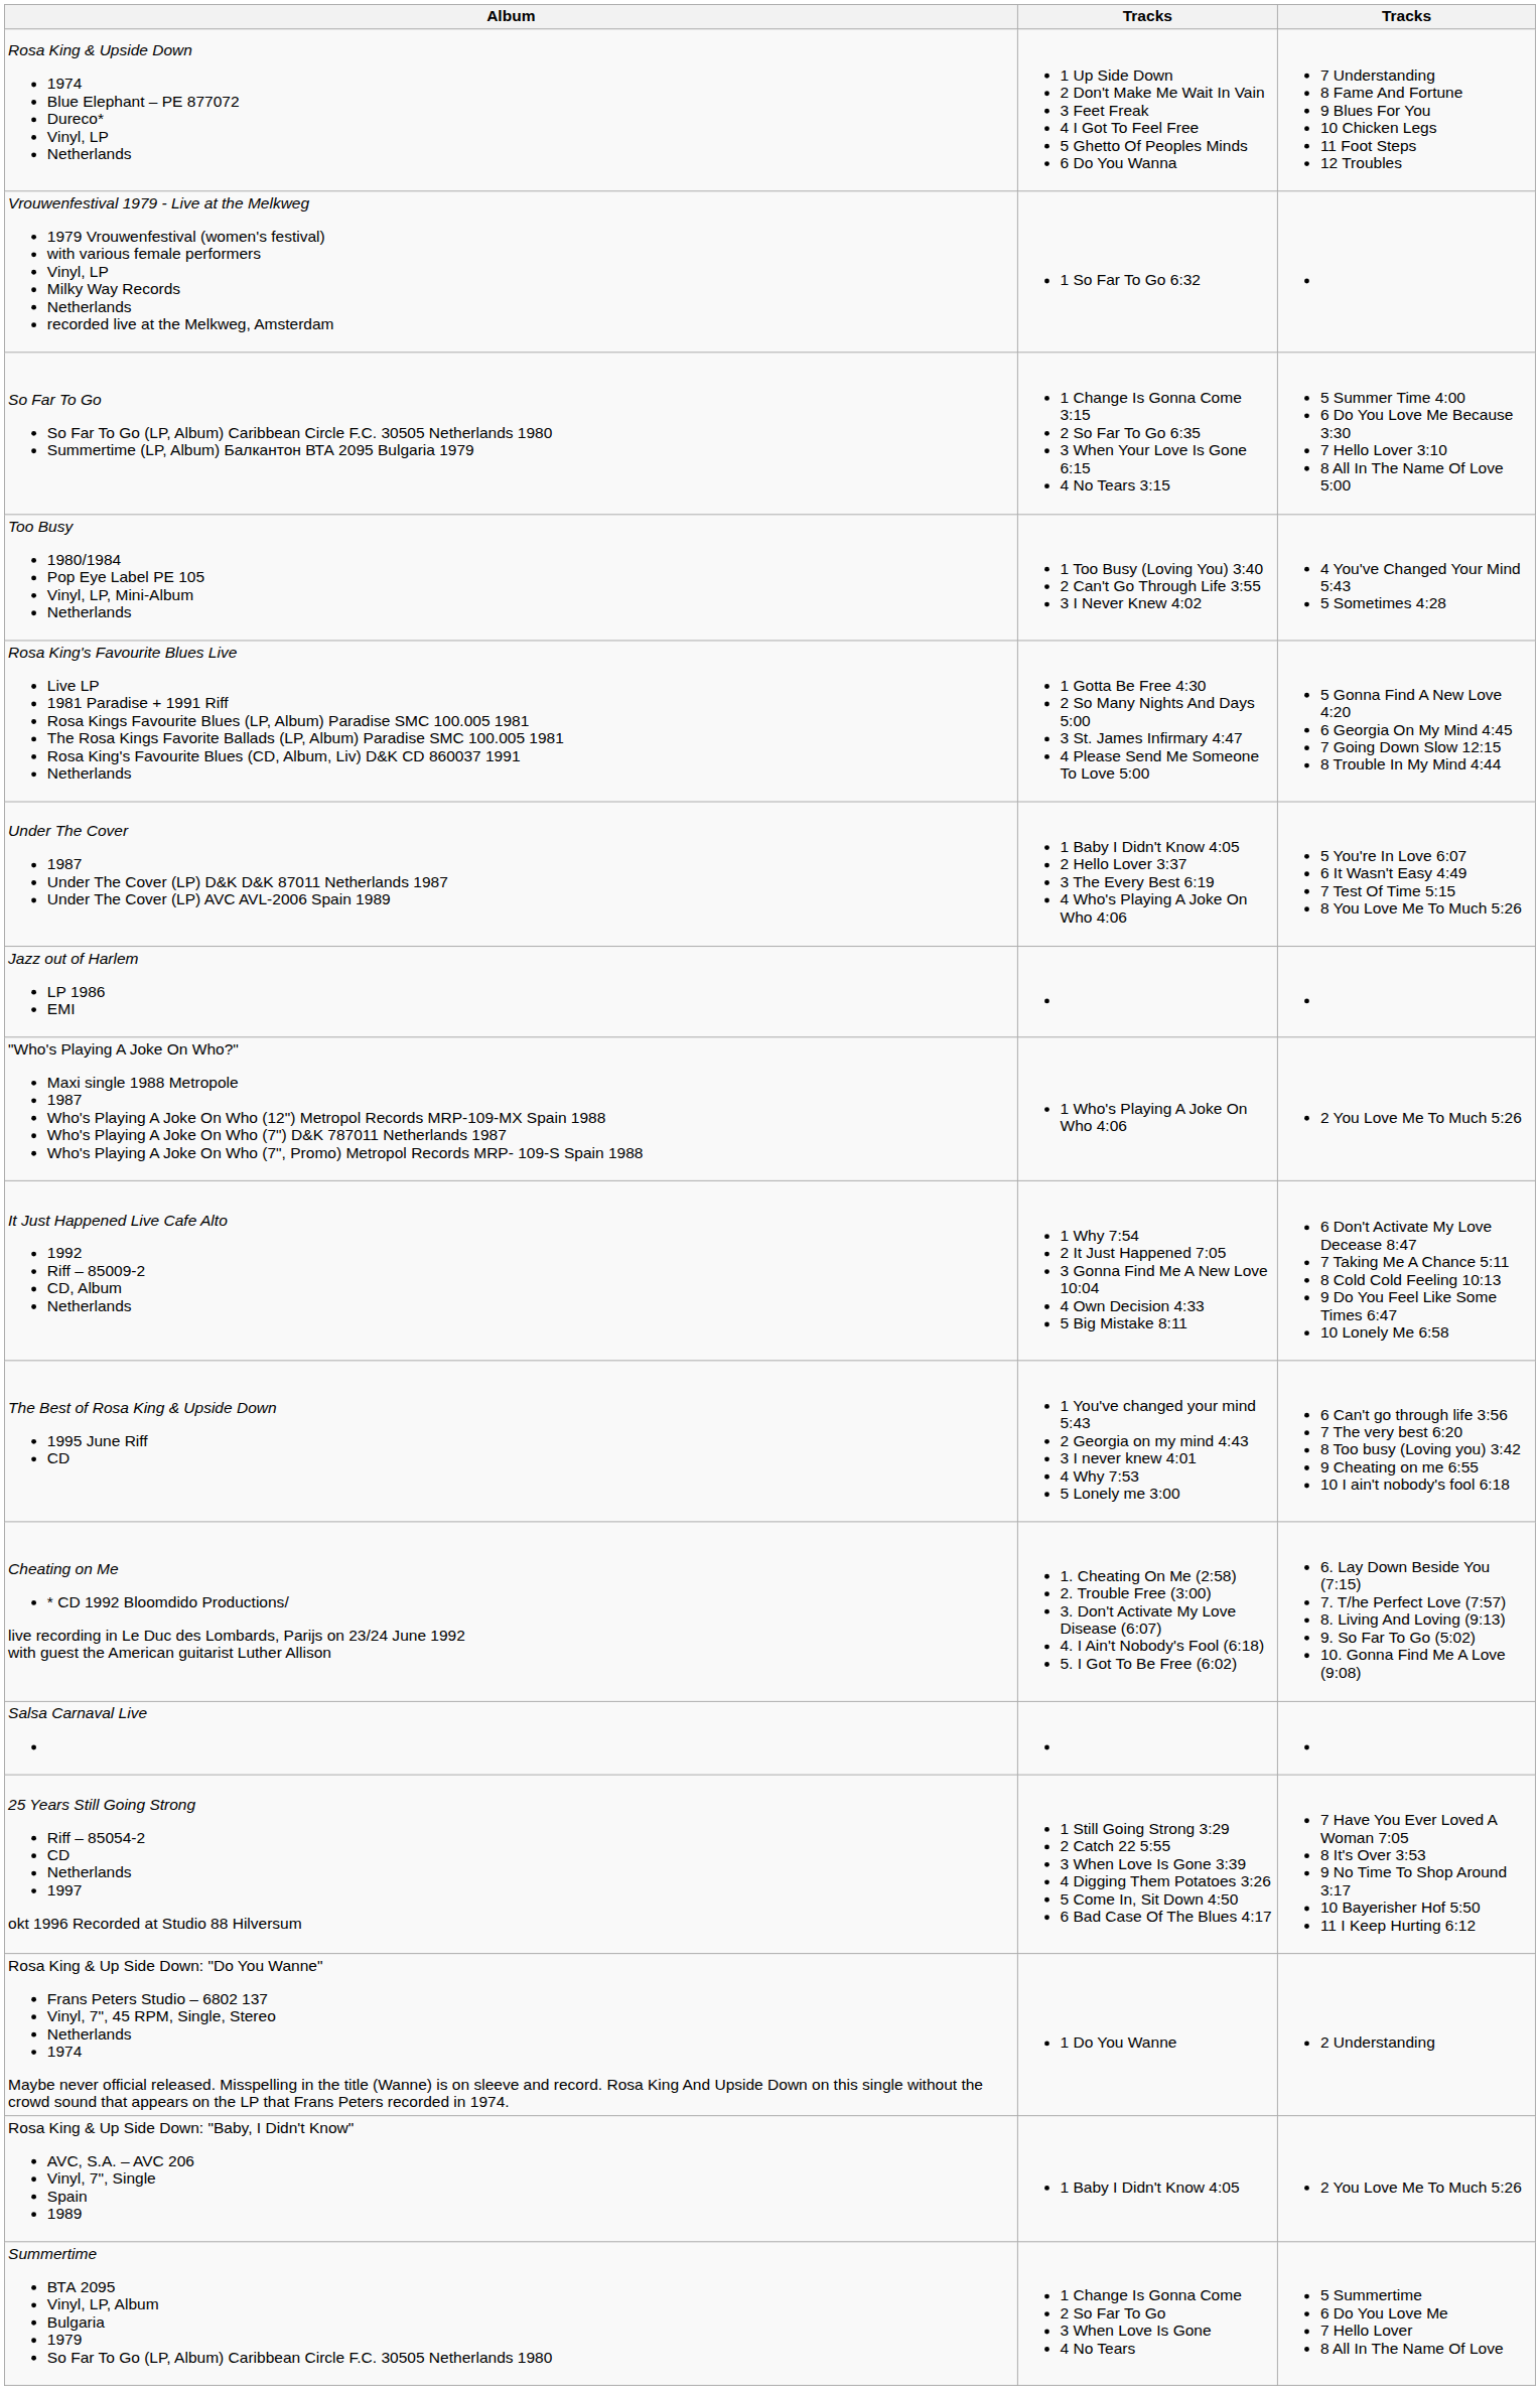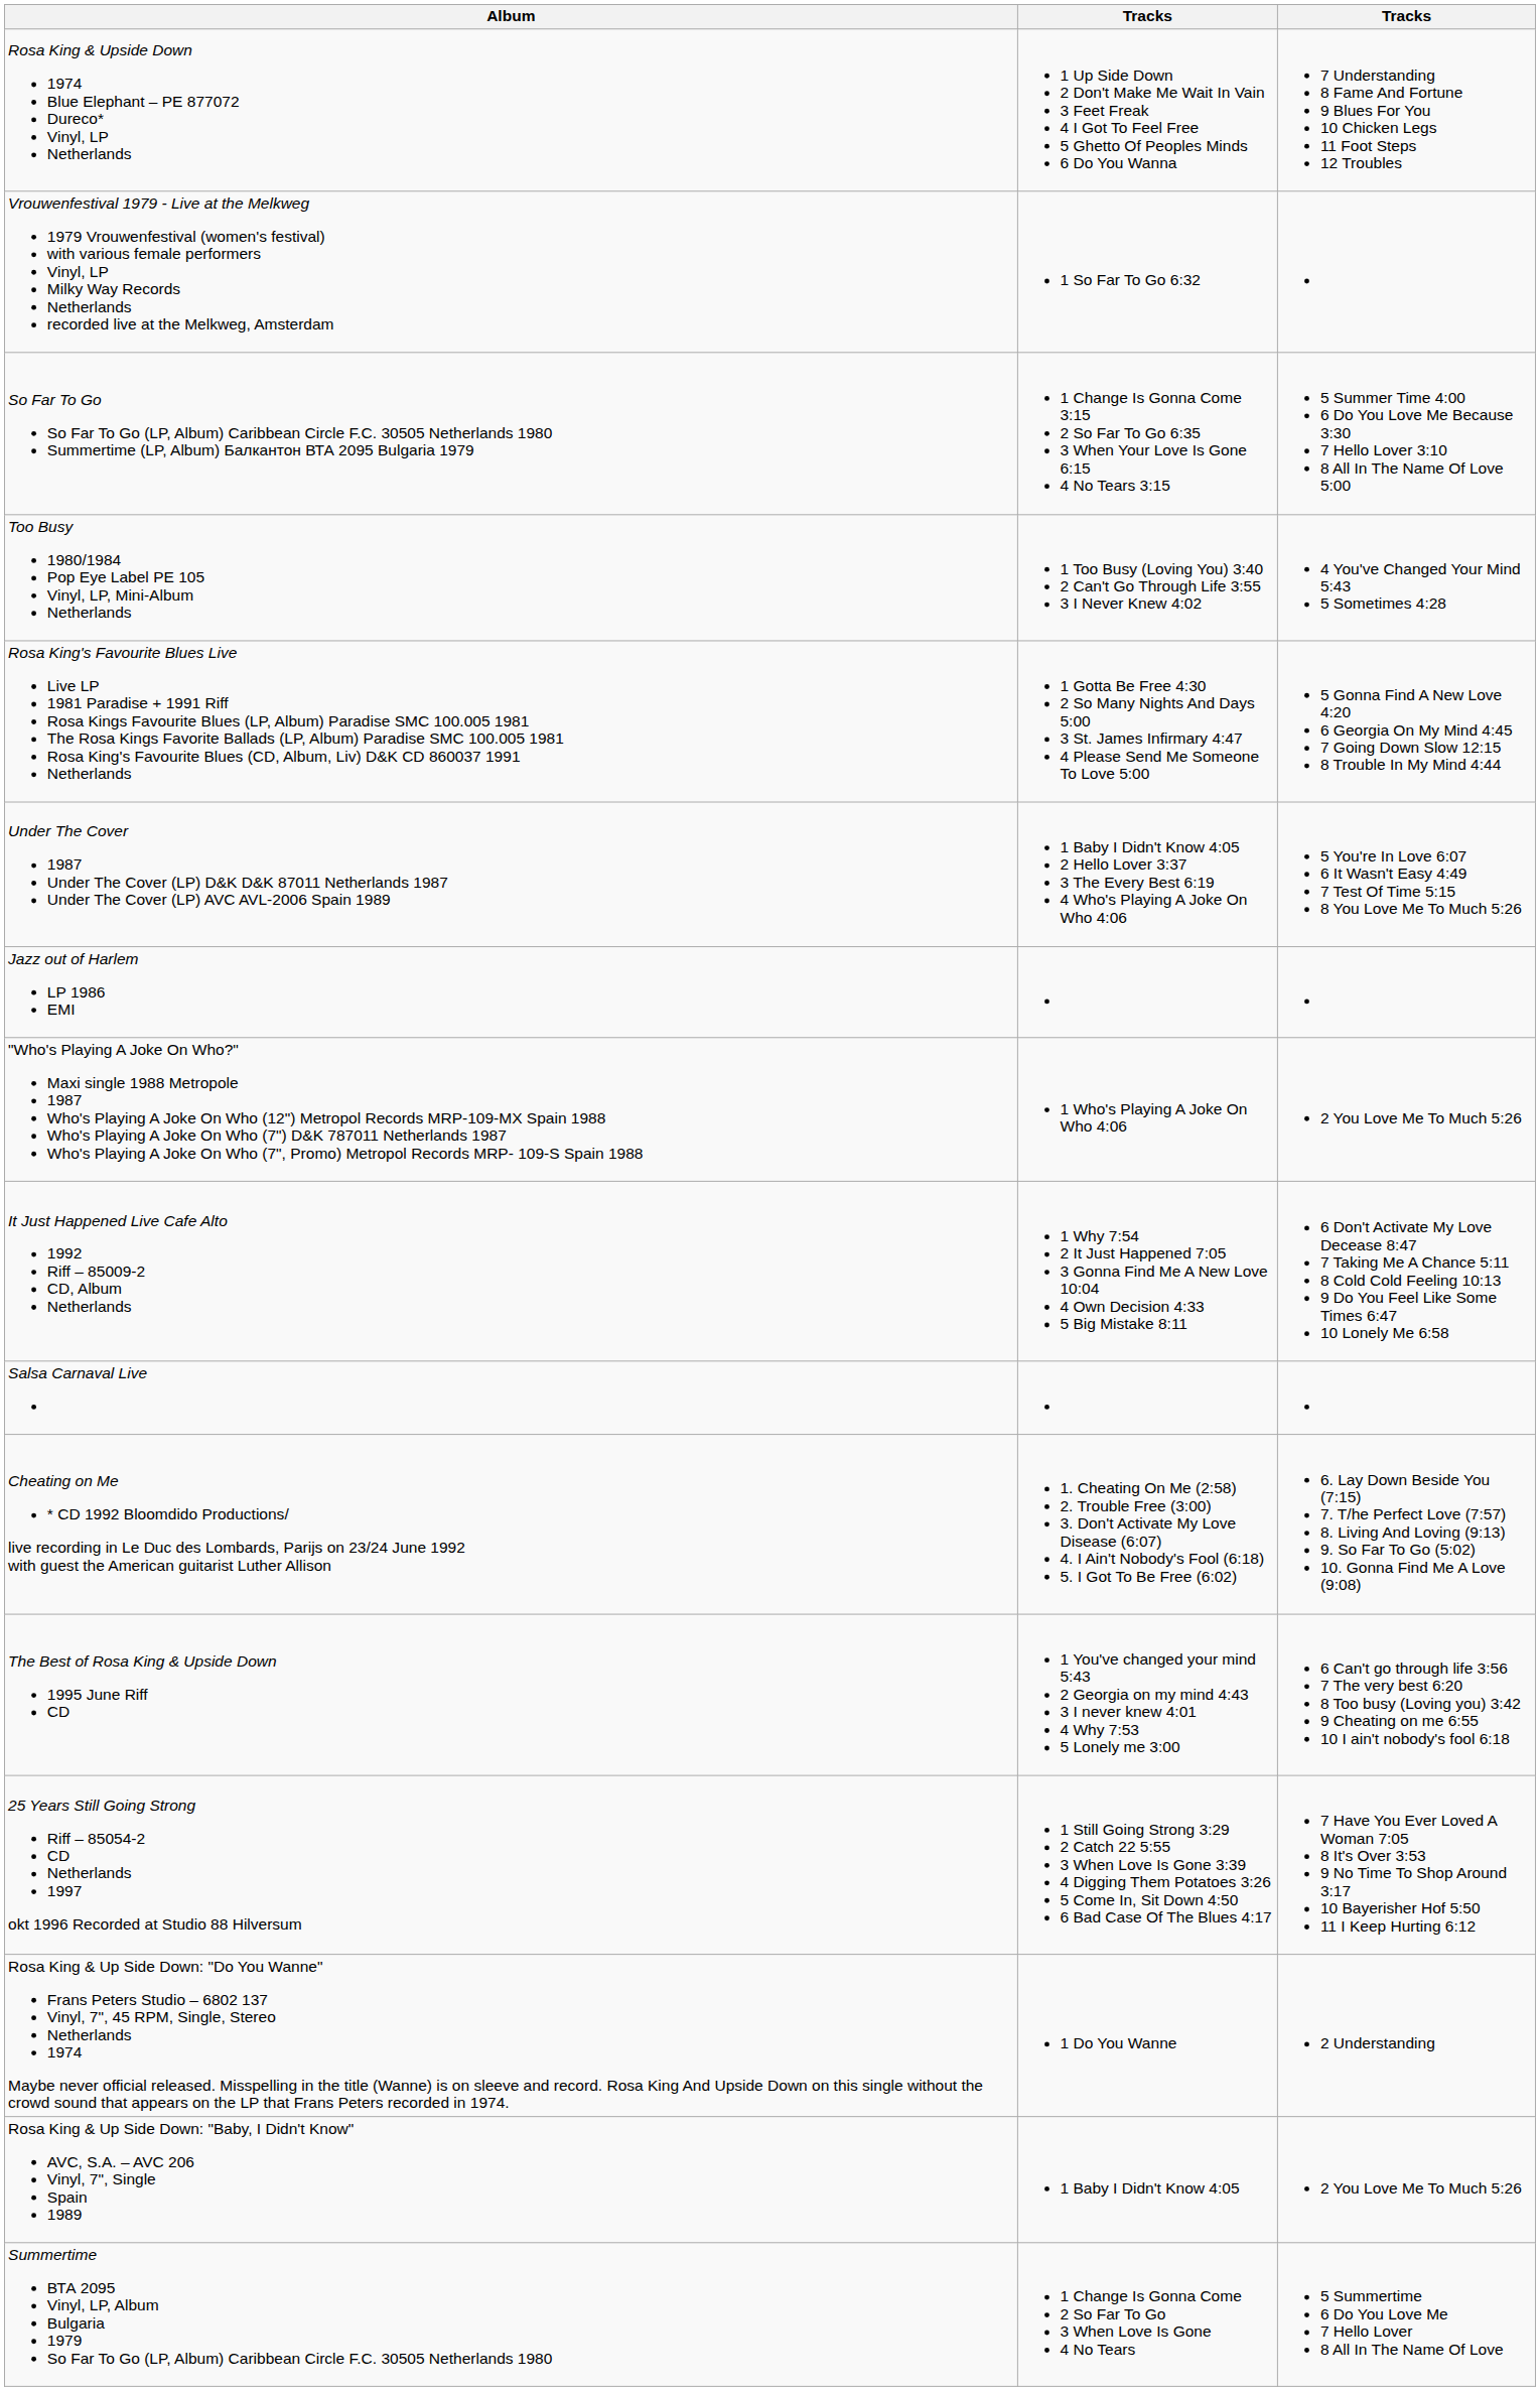rows swapped: Salsa Carnaval Live <-> The Best of Rosa King & Upside Down 1995 June Riff CD
